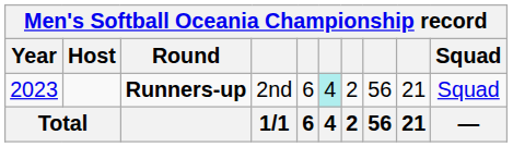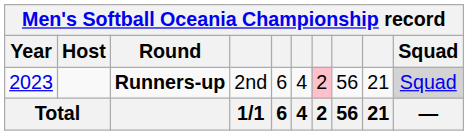Runners-up | column 6: paleturquoise background -> no background
Runners-up | column 7: no background -> pink background
Runners-up | Squad: no background -> lightgrey background
